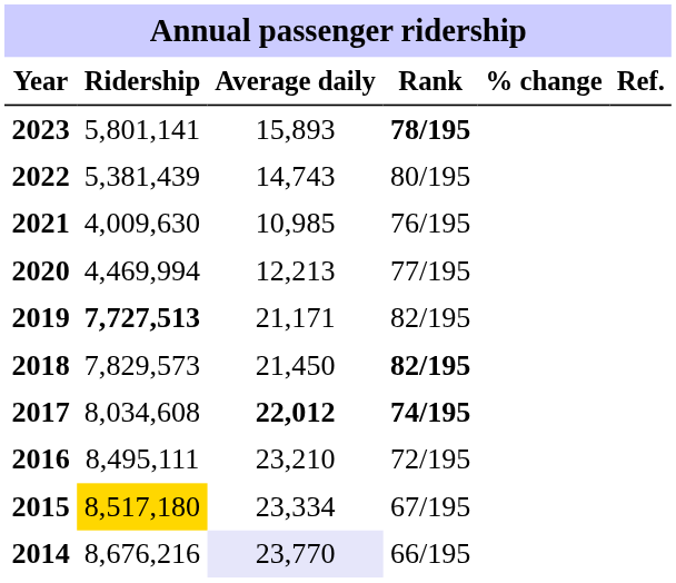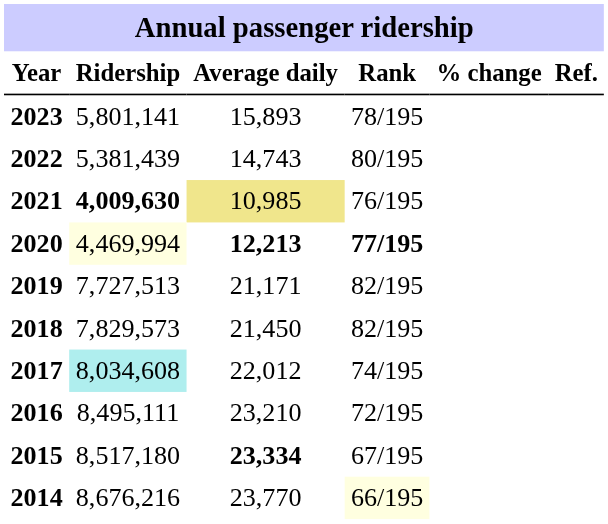2023 | Rank: bold -> normal
2021 | Ridership: normal -> bold
2021 | Average daily: no background -> khaki background
2020 | Ridership: no background -> lightyellow background
2020 | Average daily: normal -> bold
2020 | Rank: normal -> bold
2019 | Ridership: bold -> normal
2018 | Rank: bold -> normal
2017 | Ridership: no background -> paleturquoise background
2017 | Average daily: bold -> normal
2017 | Rank: bold -> normal
2015 | Ridership: gold background -> no background
2015 | Average daily: normal -> bold
2014 | Average daily: lavender background -> no background
2014 | Rank: no background -> lightyellow background
